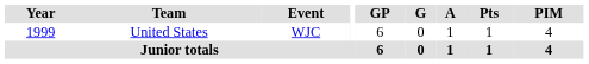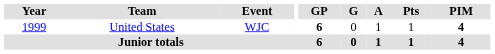United States | GP: normal -> bold
United States | PIM: normal -> bold
